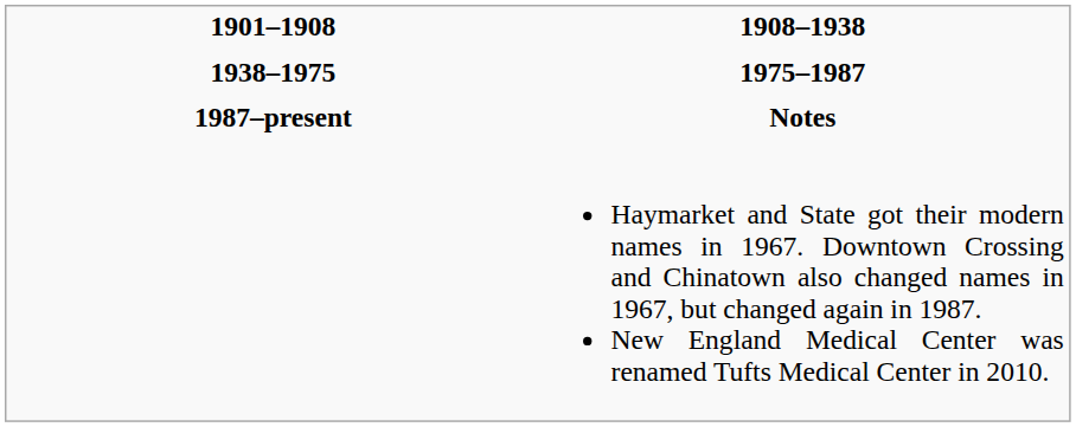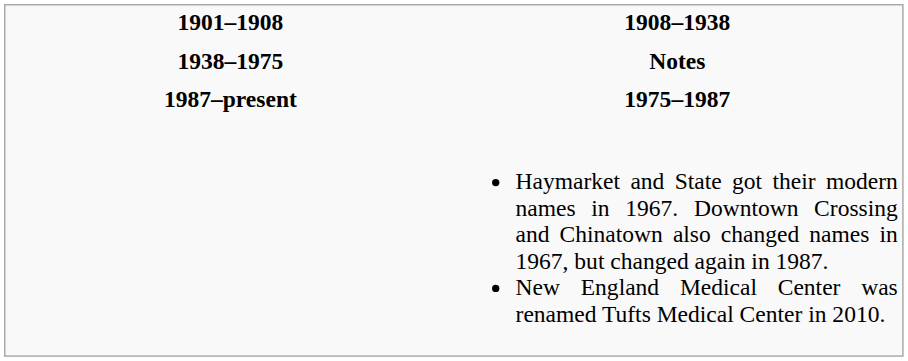row 2 | 1908–1938: 1975–1987 -> Notes
row 3 | 1908–1938: Notes -> 1975–1987
